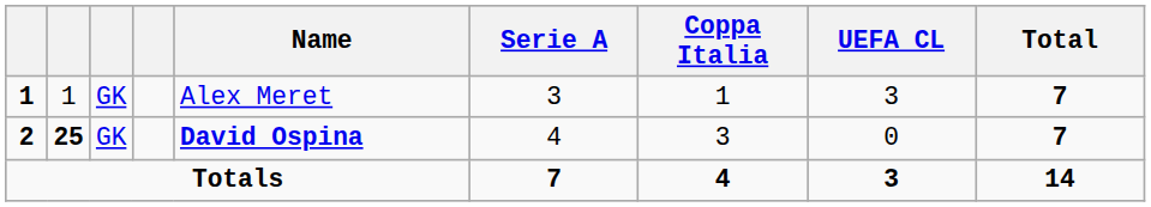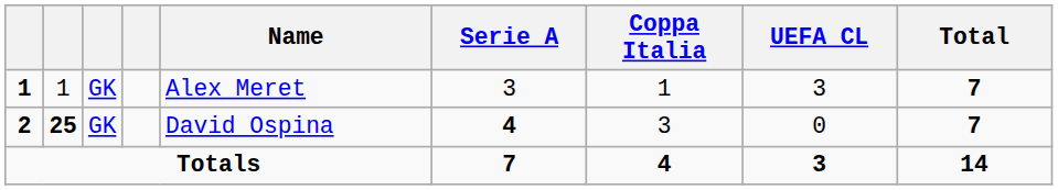2 | Name: bold -> normal
2 | Serie A: normal -> bold
